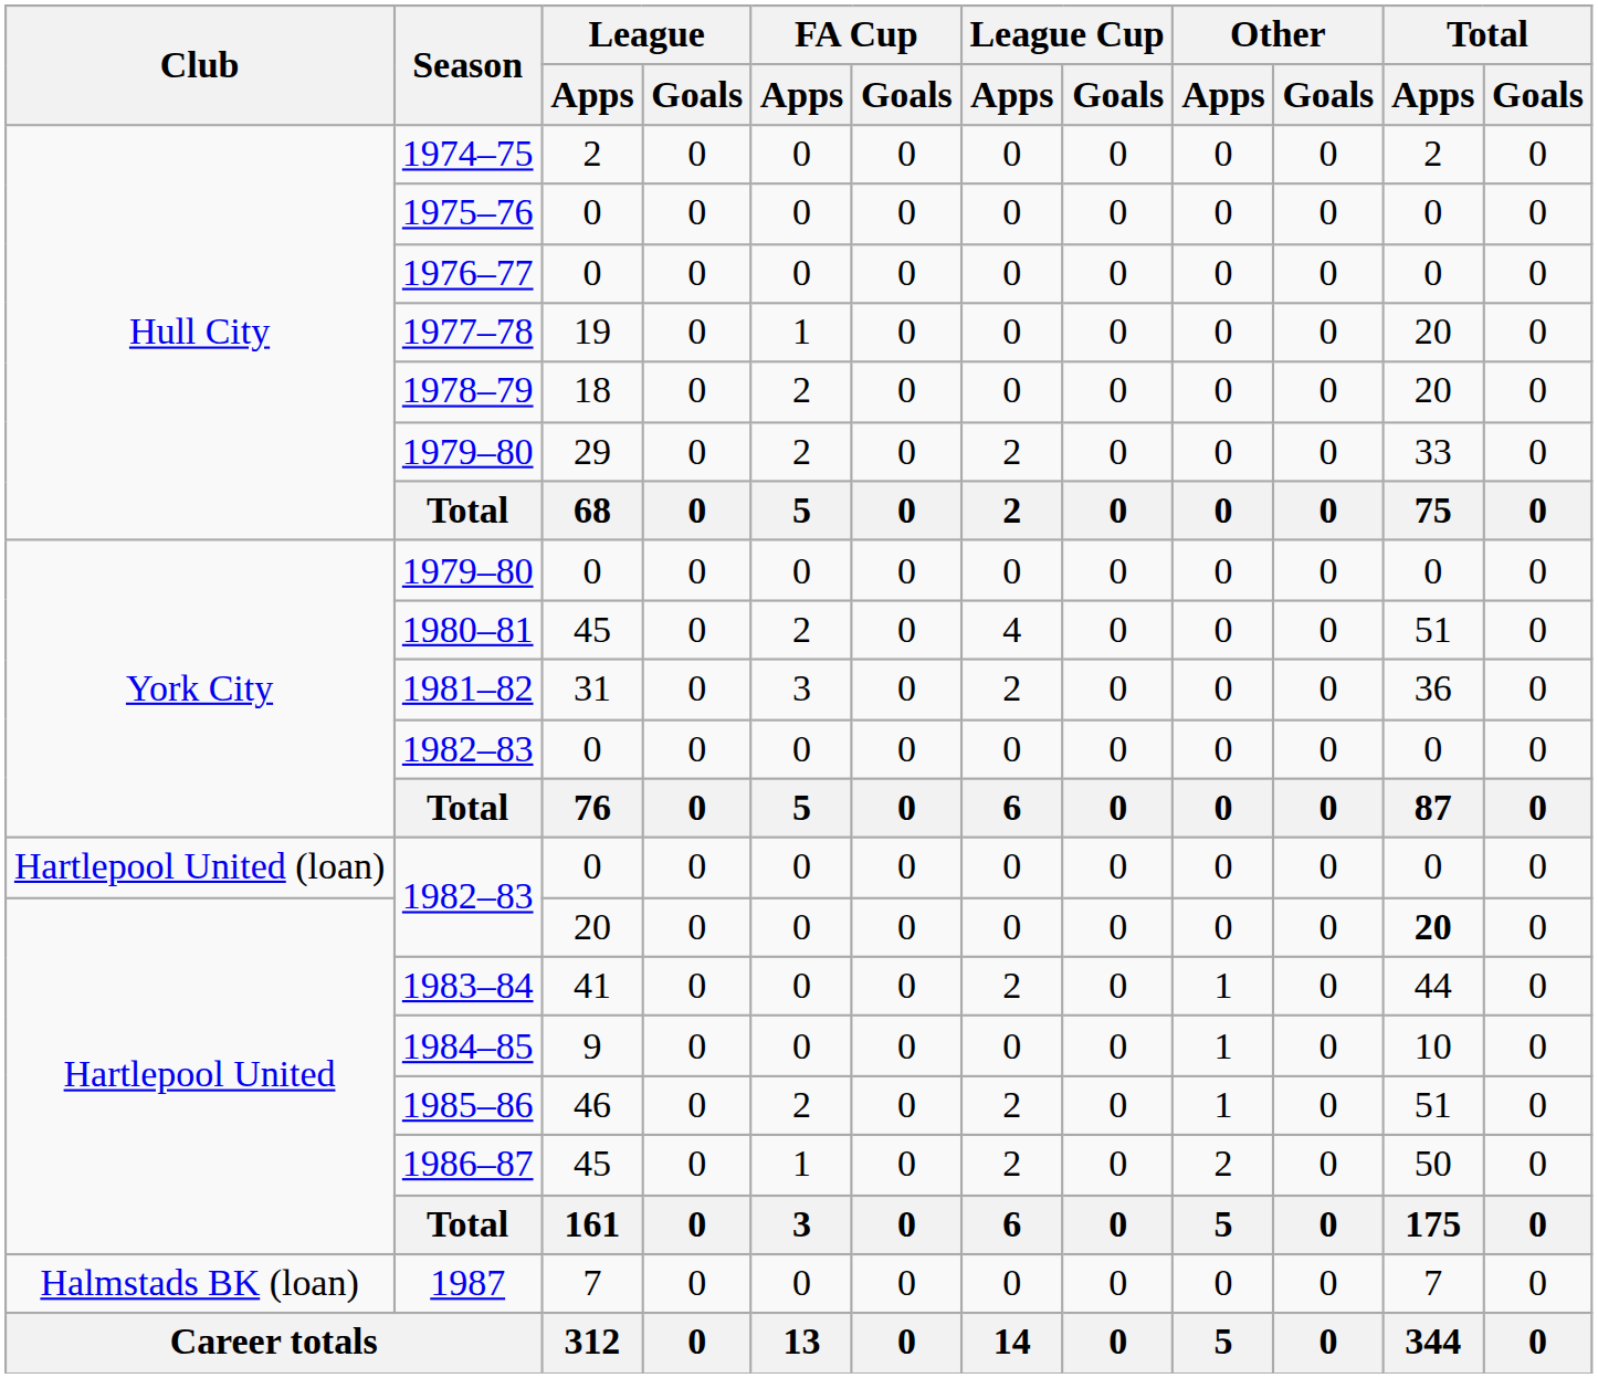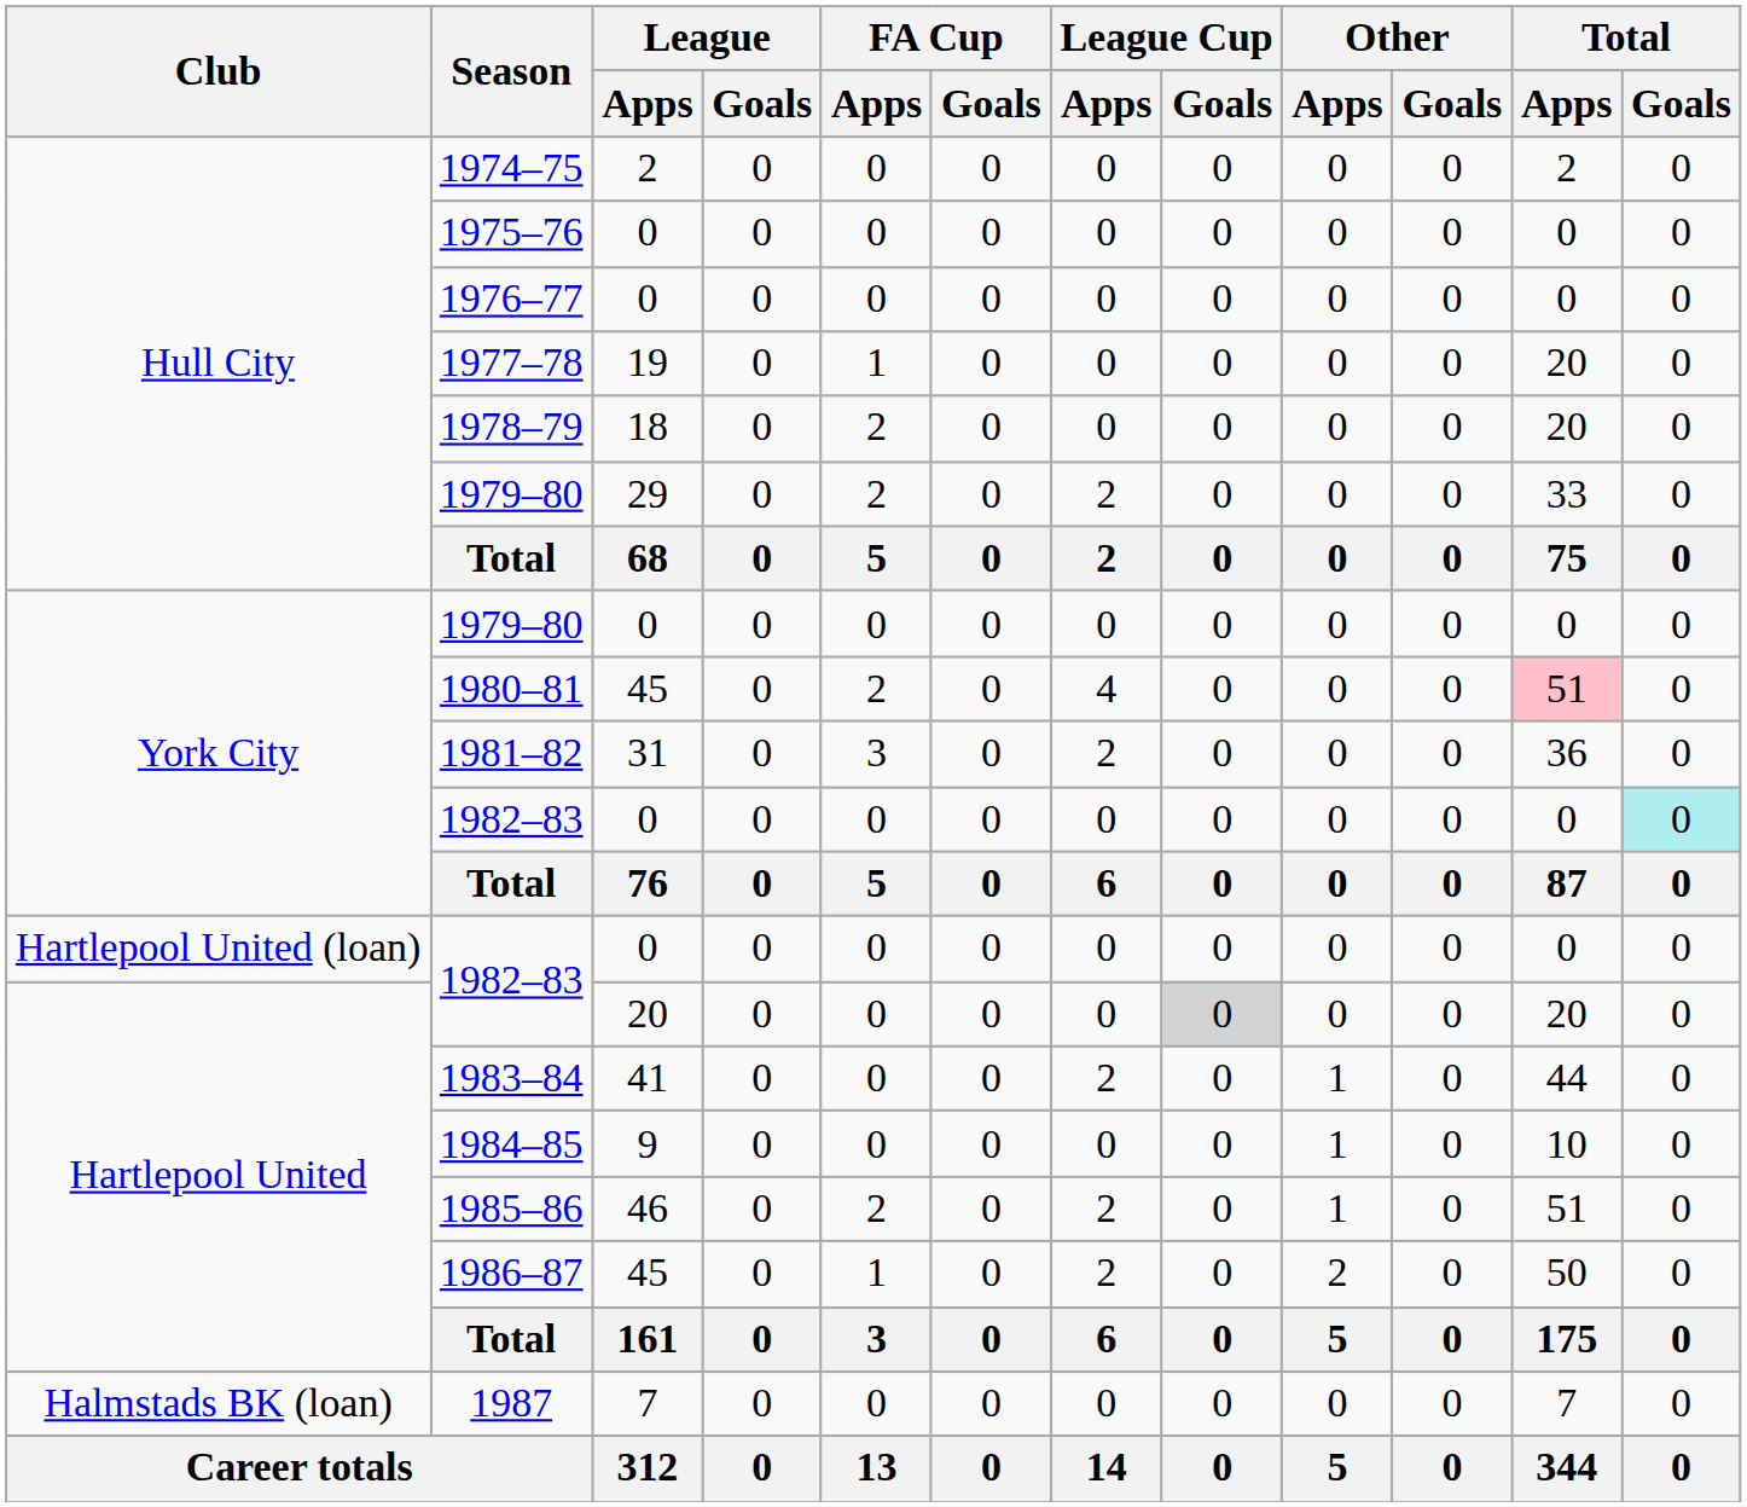1980–81 | Total / Apps: no background -> pink background
York City / 1982–83 | Total / Goals: no background -> paleturquoise background
Hartlepool United / 1982–83 | League Cup / Goals: no background -> lightgrey background
Hartlepool United / 1982–83 | Total / Apps: bold -> normal
